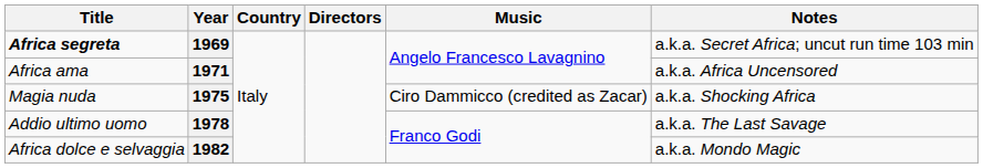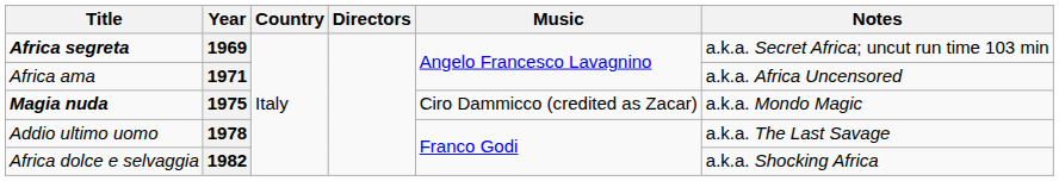1975 | Title: normal -> bold
1975 | Notes: a.k.a. Shocking Africa -> a.k.a. Mondo Magic
1982 | Notes: a.k.a. Mondo Magic -> a.k.a. Shocking Africa
